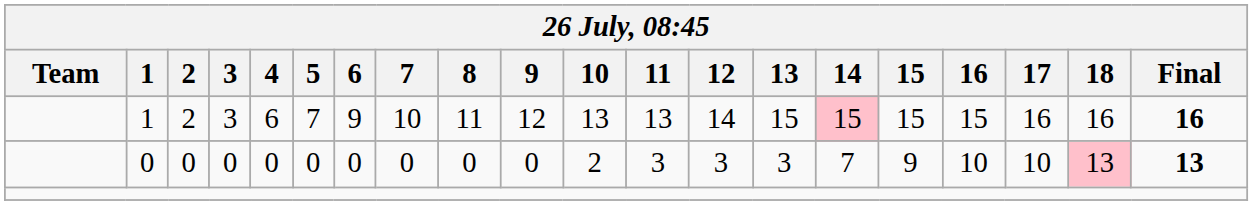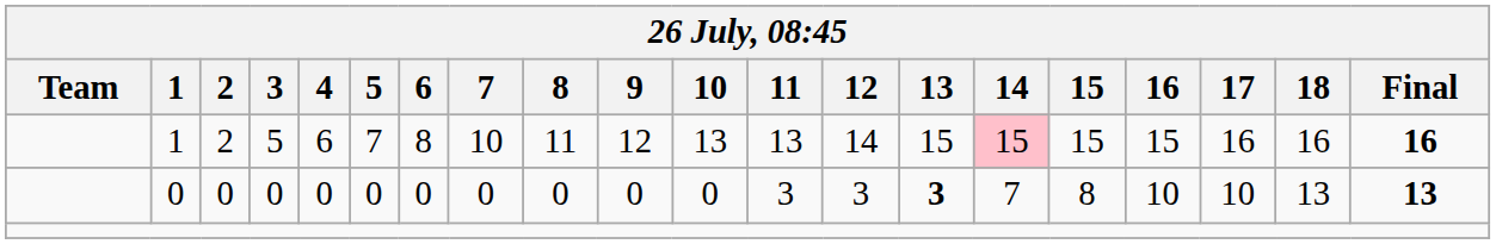row 3 | 3: 3 -> 5
row 3 | 6: 9 -> 8
row 4 | 10: 2 -> 0
row 4 | 13: normal -> bold
row 4 | 15: 9 -> 8
row 4 | 18: pink background -> no background
